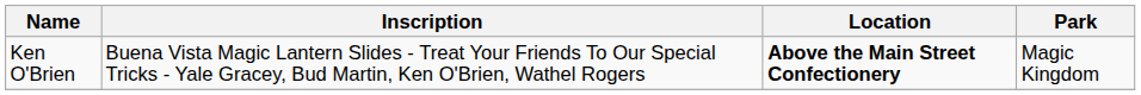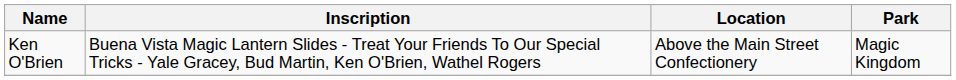Ken O'Brien | Location: bold -> normal
